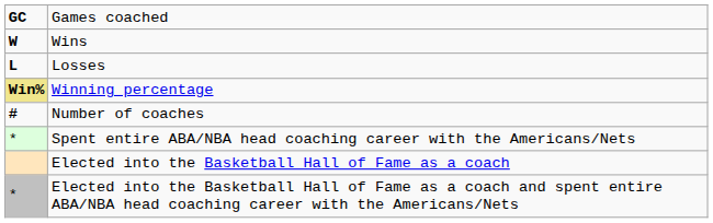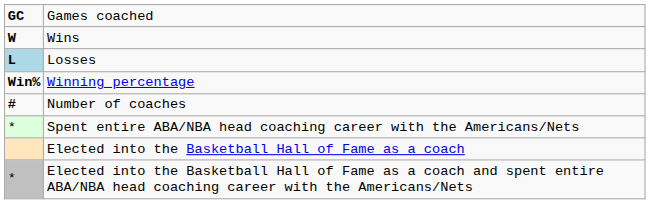Losses | column 1: no background -> lightblue background
Winning percentage | column 1: khaki background -> no background
